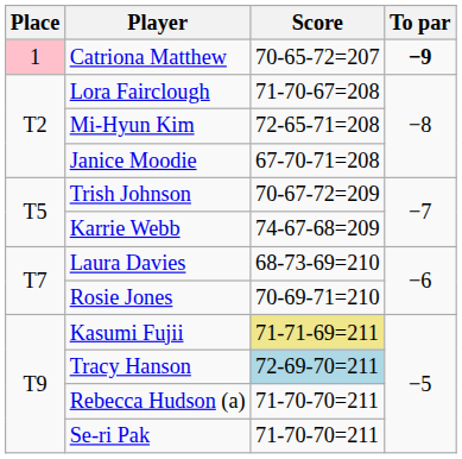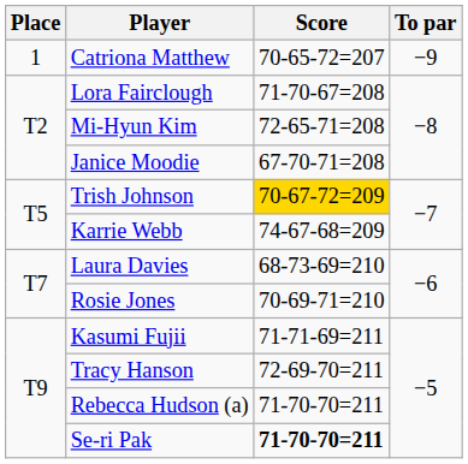Catriona Matthew | Place: pink background -> no background
Catriona Matthew | To par: bold -> normal
Trish Johnson | Score: no background -> gold background
Kasumi Fujii | Score: khaki background -> no background
Tracy Hanson | Score: lightblue background -> no background
Se-ri Pak | Score: normal -> bold
